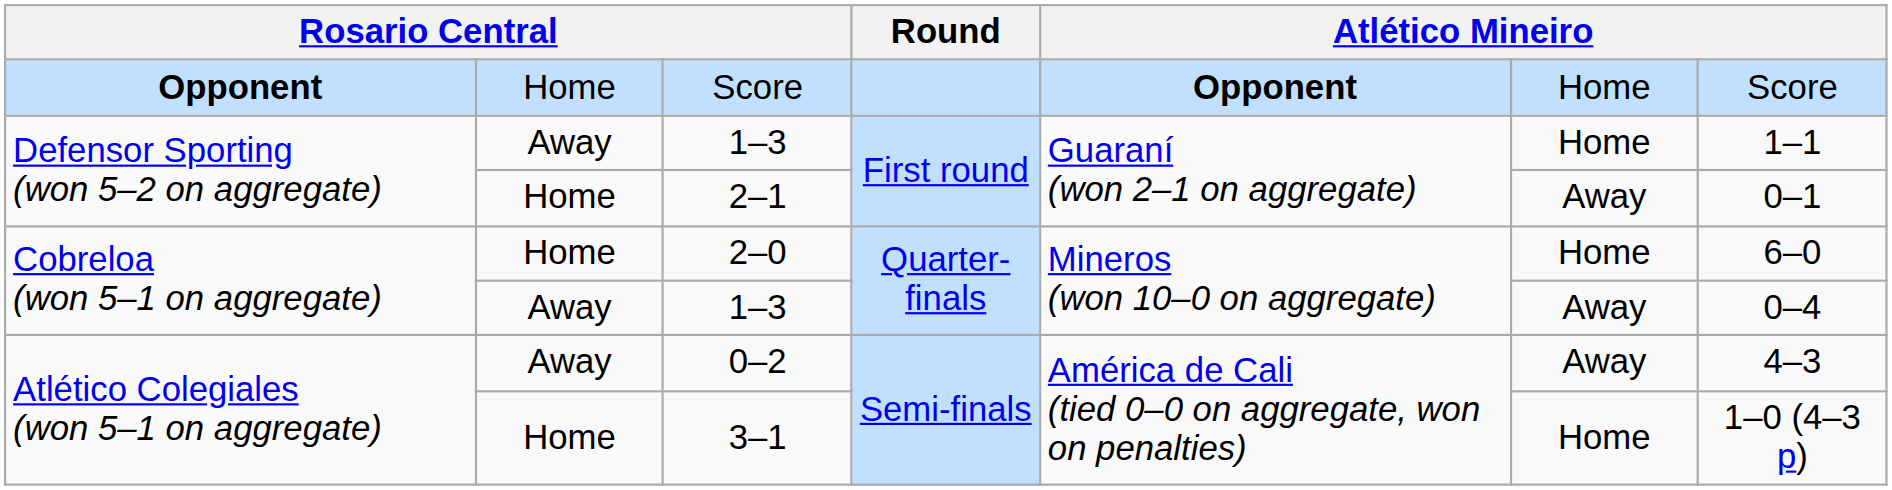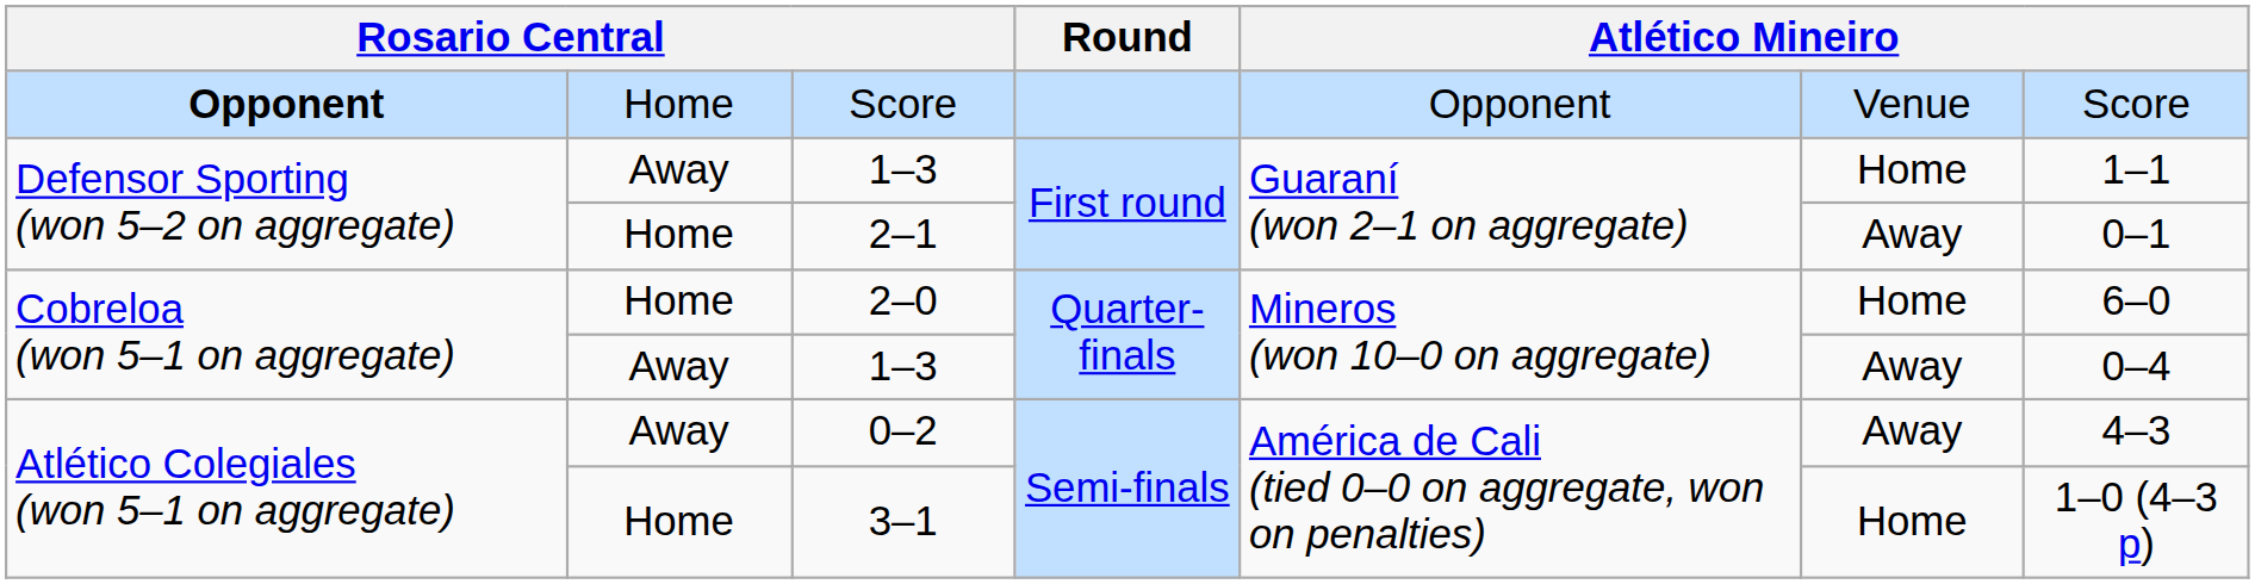row 2 | column 5: bold -> normal
row 2 | column 6: Home -> Venue
